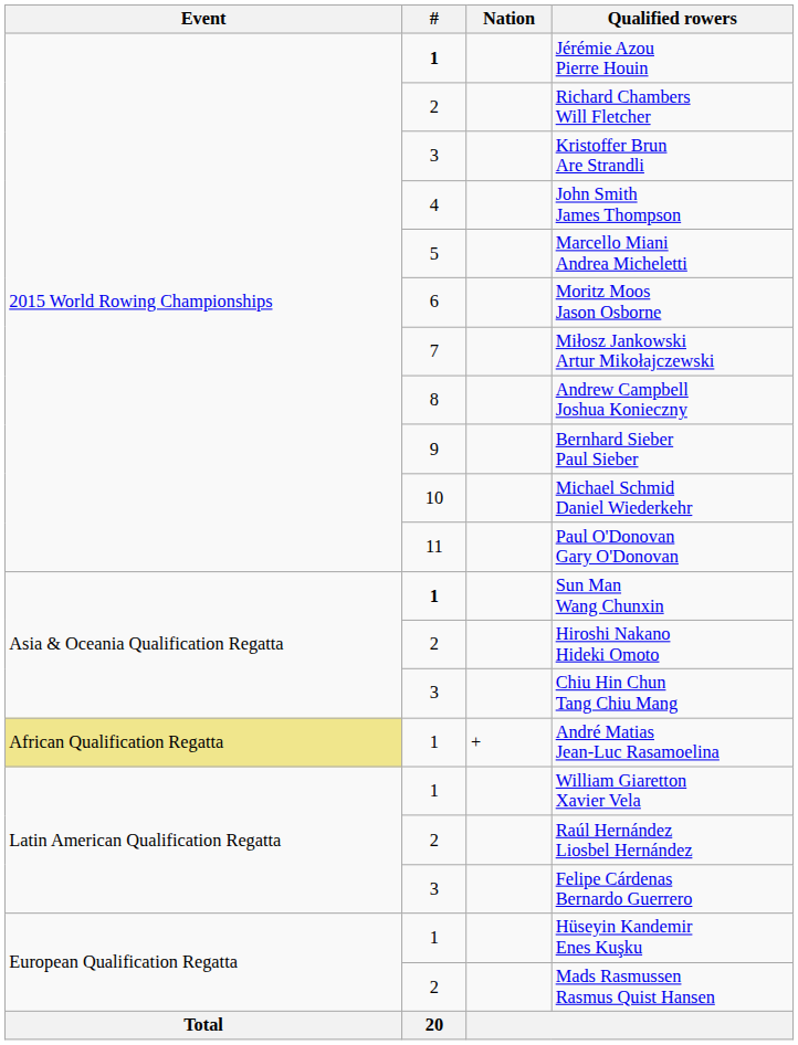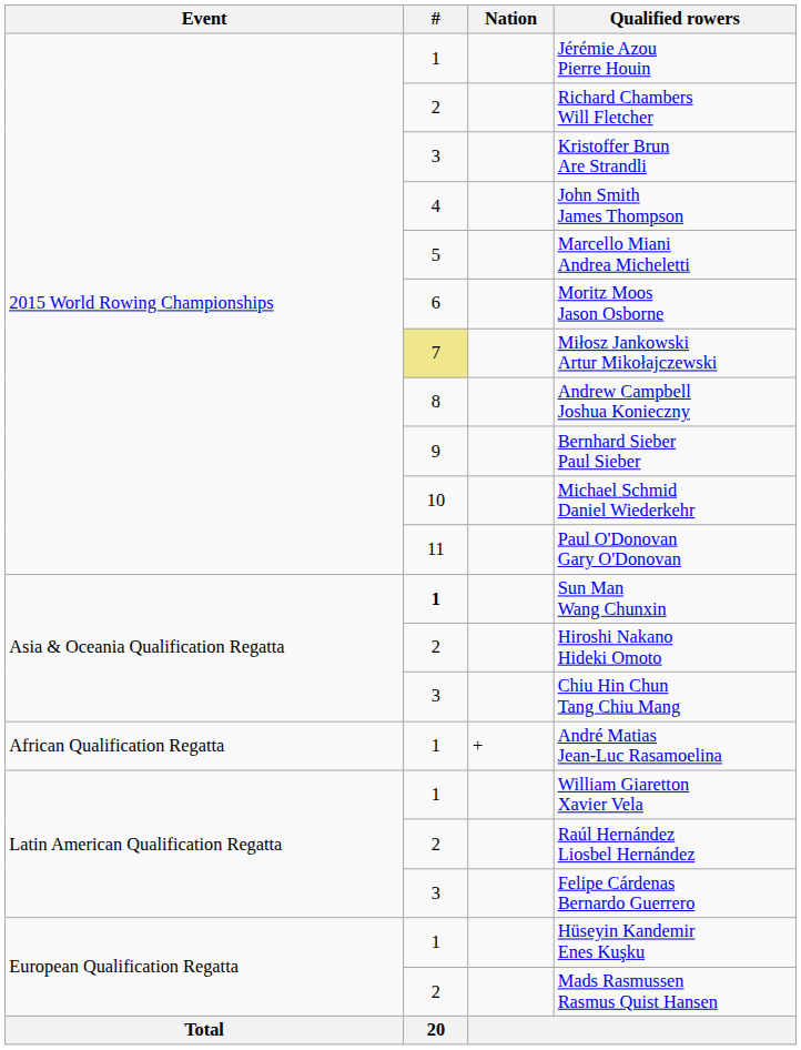Jérémie Azou Pierre Houin | #: bold -> normal
Miłosz Jankowski Artur Mikołajczewski | #: no background -> khaki background
André Matias Jean-Luc Rasamoelina | Event: khaki background -> no background
